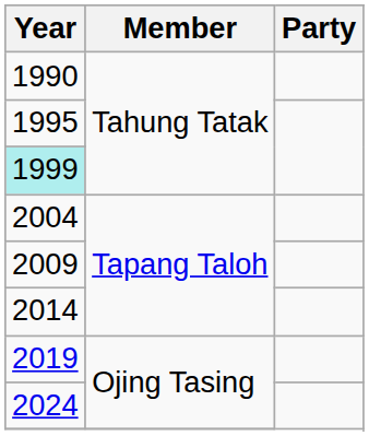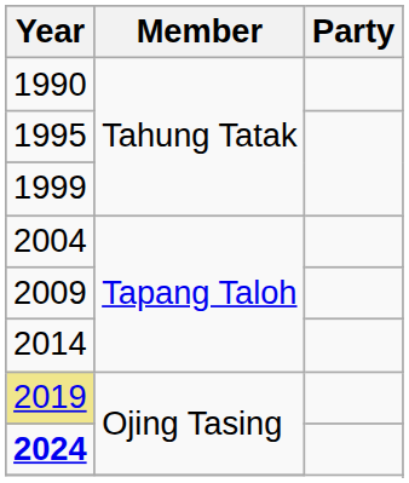1999 | Year: paleturquoise background -> no background
2019 | Year: no background -> khaki background
2024 | Year: normal -> bold
